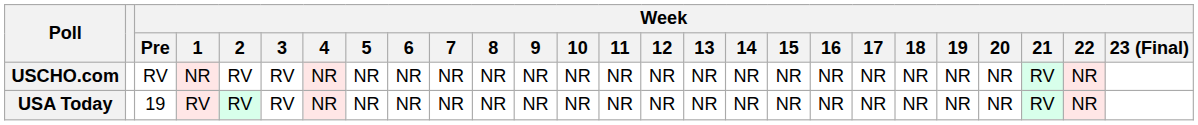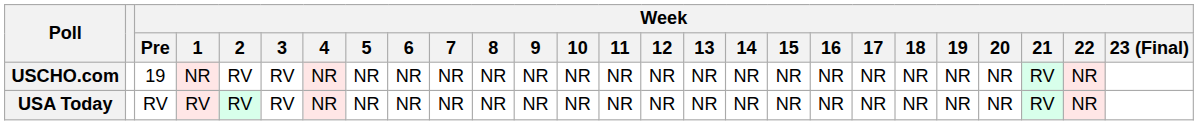USCHO.com | Week / Pre: RV -> 19
USA Today | Week / Pre: 19 -> RV
